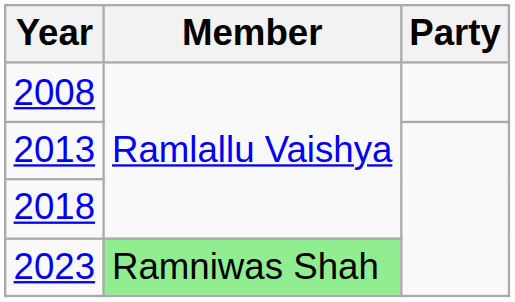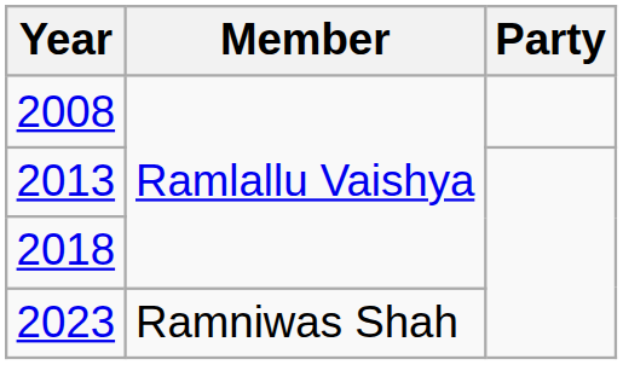2023 | Member: lightgreen background -> no background
